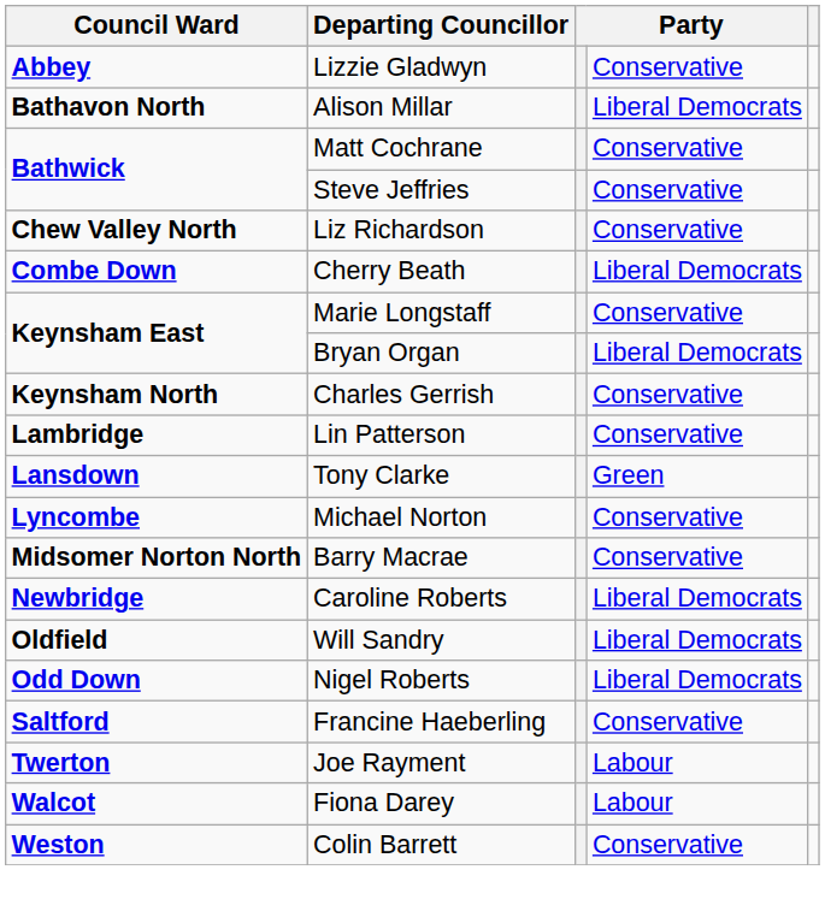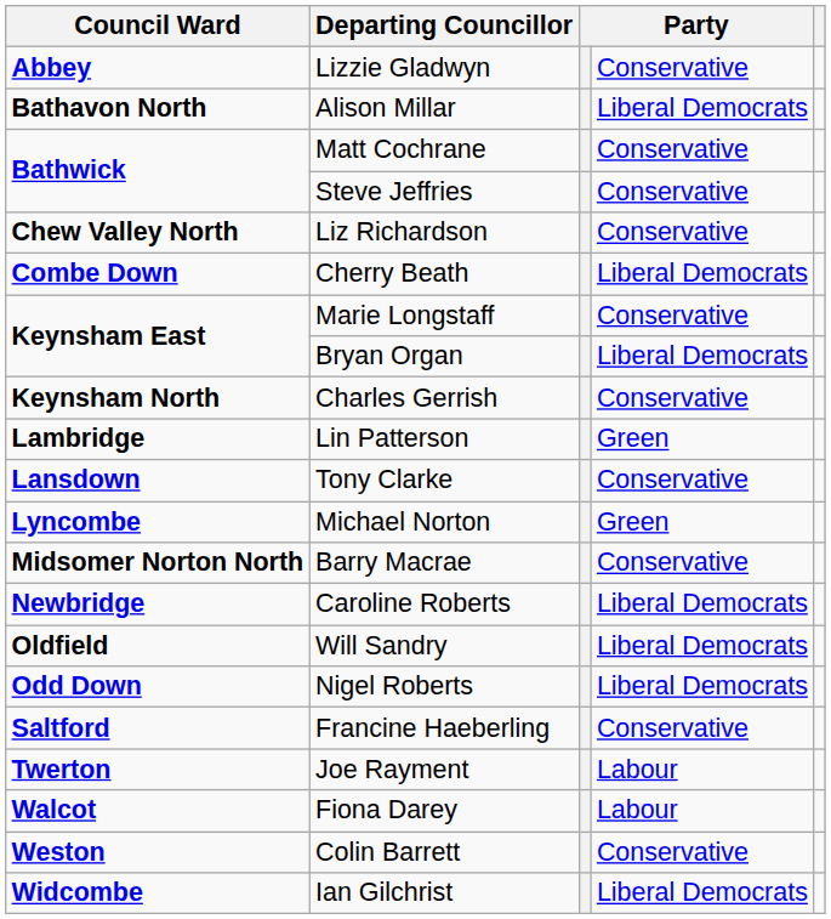Lin Patterson | column 4: Conservative -> Green
Tony Clarke | column 4: Green -> Conservative
Michael Norton | column 4: Conservative -> Green
+ row: Widcombe | Ian Gilchrist | Liberal Democrats
